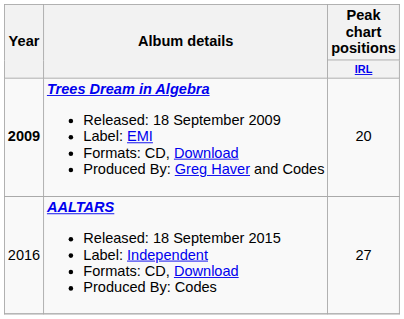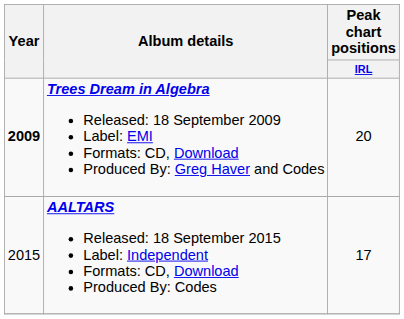row 4 | Year: 2016 -> 2015
row 4 | Peak chart positions / IRL: 27 -> 17
